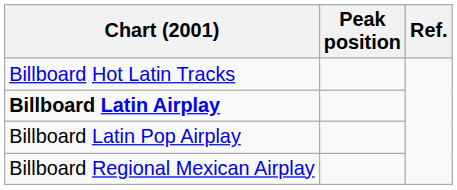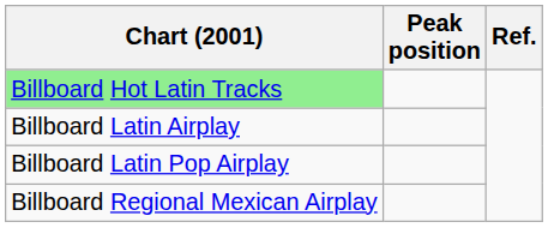Billboard Hot Latin Tracks | Chart (2001): no background -> lightgreen background
Billboard Latin Airplay | Chart (2001): bold -> normal
